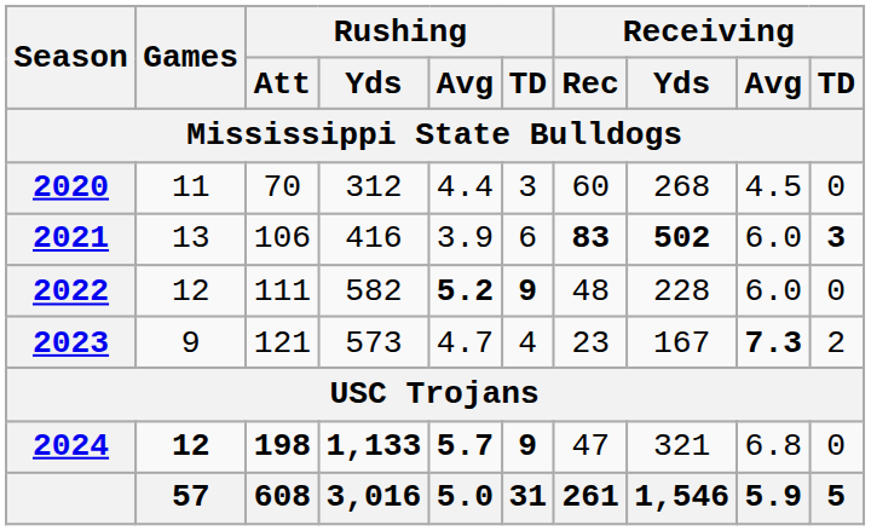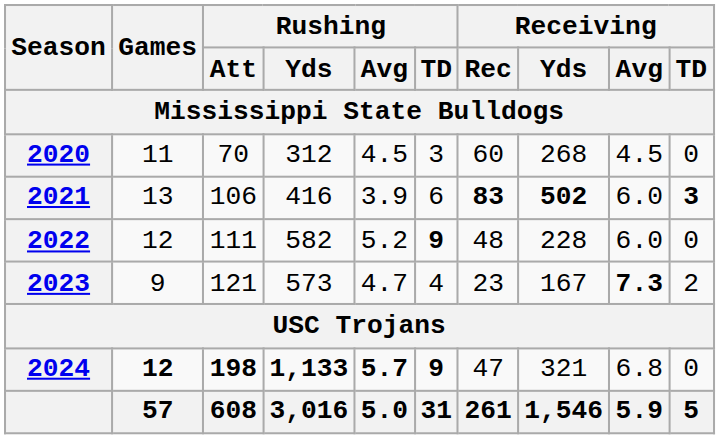2020 | Rushing / Avg: 4.4 -> 4.5
2022 | Rushing / Avg: bold -> normal
